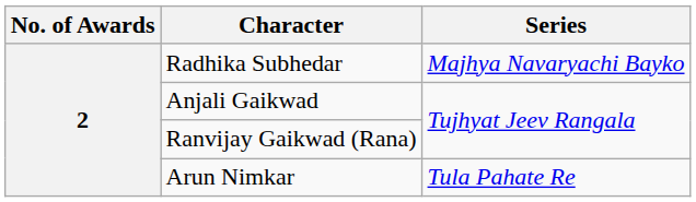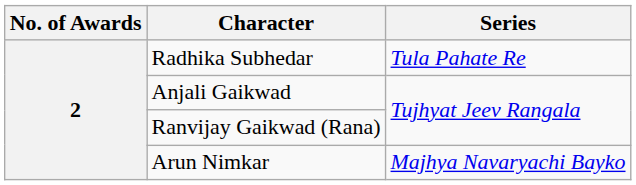Radhika Subhedar | Series: Majhya Navaryachi Bayko -> Tula Pahate Re
Arun Nimkar | Series: Tula Pahate Re -> Majhya Navaryachi Bayko
